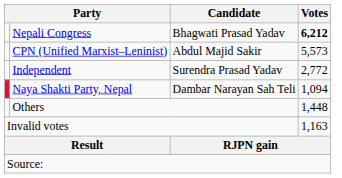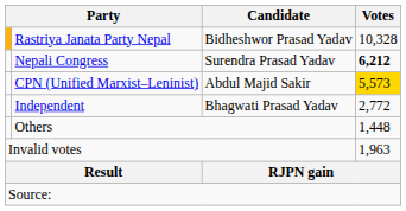+ row: Rastriya Janata Party Nepal | Bidheshwor Prasad Yadav | 10,328
Nepali Congress | Candidate: Bhagwati Prasad Yadav -> Surendra Prasad Yadav
CPN (Unified Marxist–Leninist) | Votes: no background -> gold background
Independent | Candidate: Surendra Prasad Yadav -> Bhagwati Prasad Yadav
- row: Naya Shakti Party, Nepal | Dambar Narayan Sah Teli | 1,094
Invalid votes | Votes: 1,163 -> 1,963
